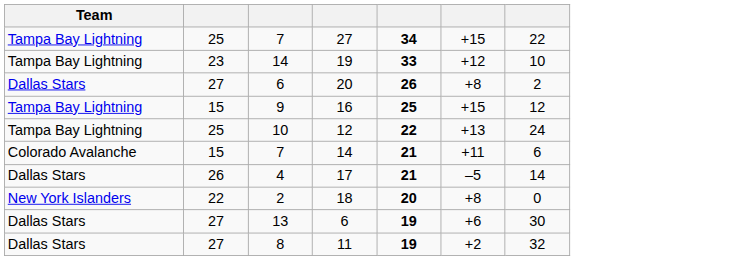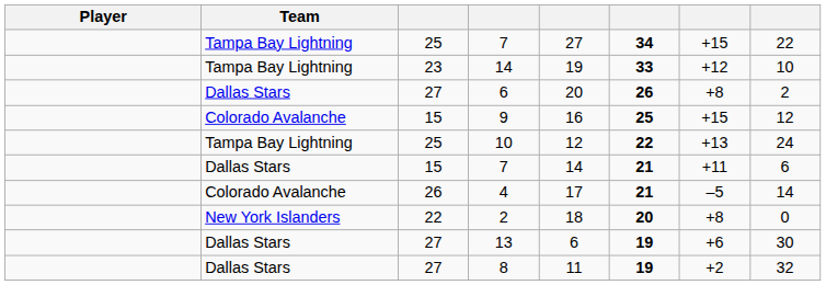+ column: Player
9 | Team: Tampa Bay Lightning -> Colorado Avalanche
15 / 7 | Team: Colorado Avalanche -> Dallas Stars
4 | Team: Dallas Stars -> Colorado Avalanche
